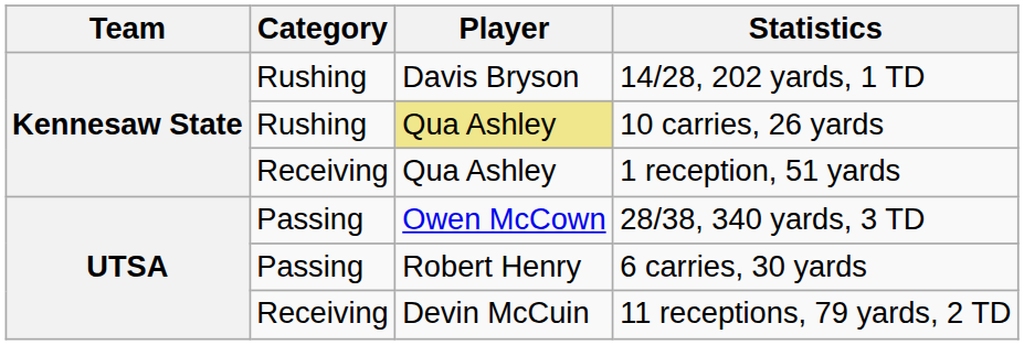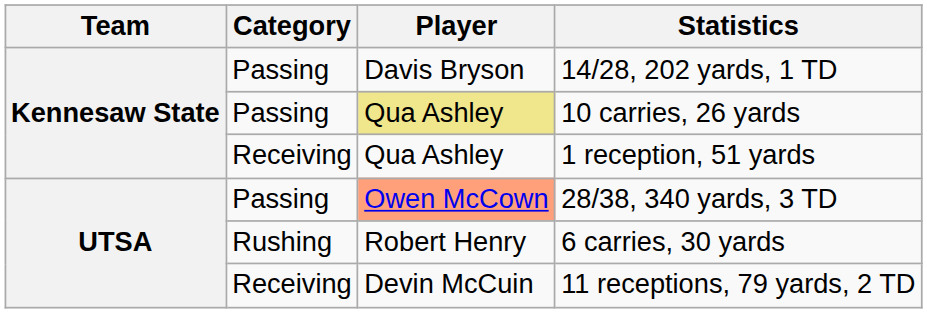14/28, 202 yards, 1 TD | Category: Rushing -> Passing
10 carries, 26 yards | Category: Rushing -> Passing
28/38, 340 yards, 3 TD | Player: no background -> lightsalmon background
6 carries, 30 yards | Category: Passing -> Rushing
